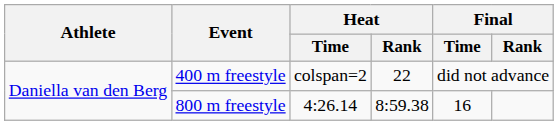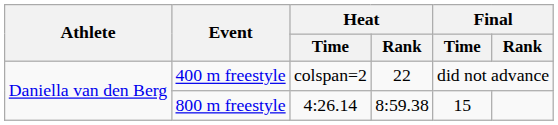800 m freestyle | Final / Time: 16 -> 15
